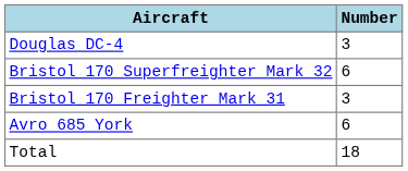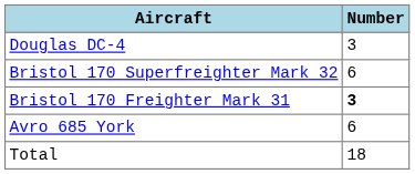Bristol 170 Freighter Mark 31 | Number: normal -> bold
